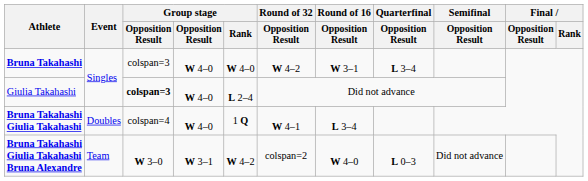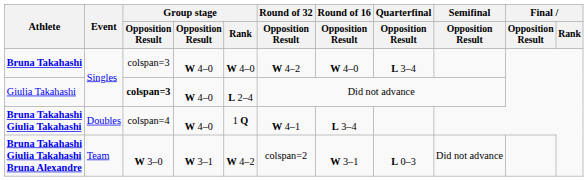Bruna Takahashi | Round of 16 / Opposition Result: W 3–1 -> W 4–0
Bruna Takahashi Giulia Takahashi Bruna Alexandre | Round of 16 / Opposition Result: W 4–0 -> W 3–1
